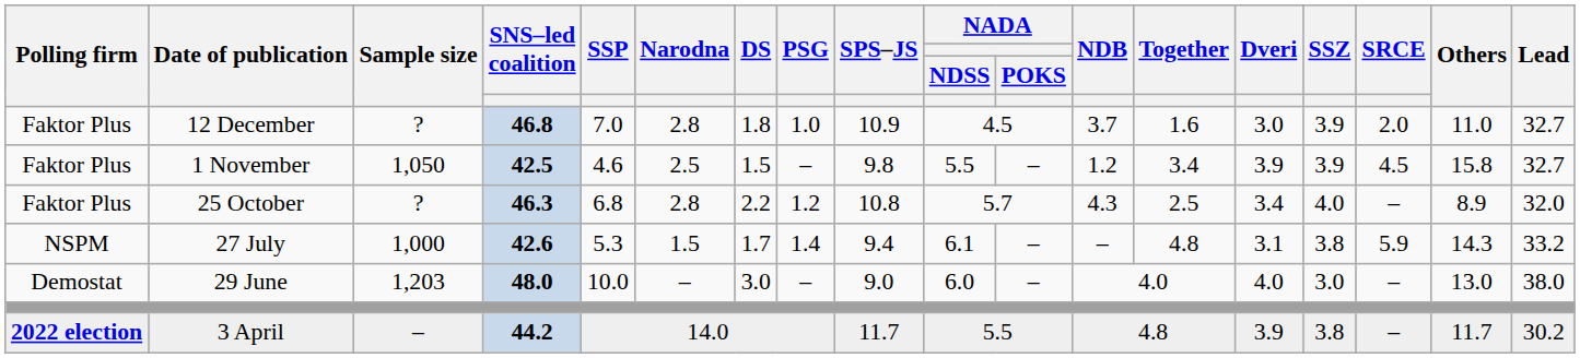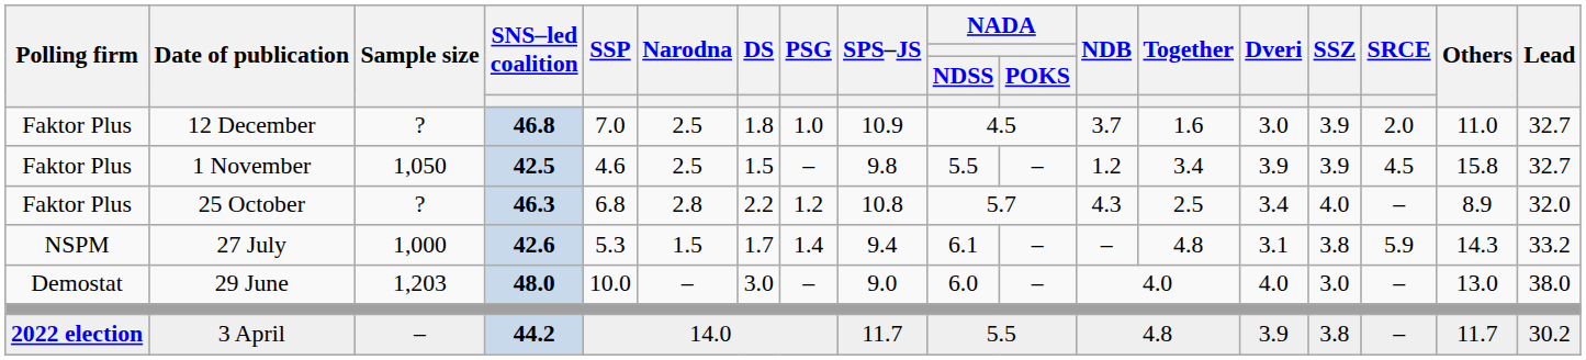12 December | Narodna: 2.8 -> 2.5
